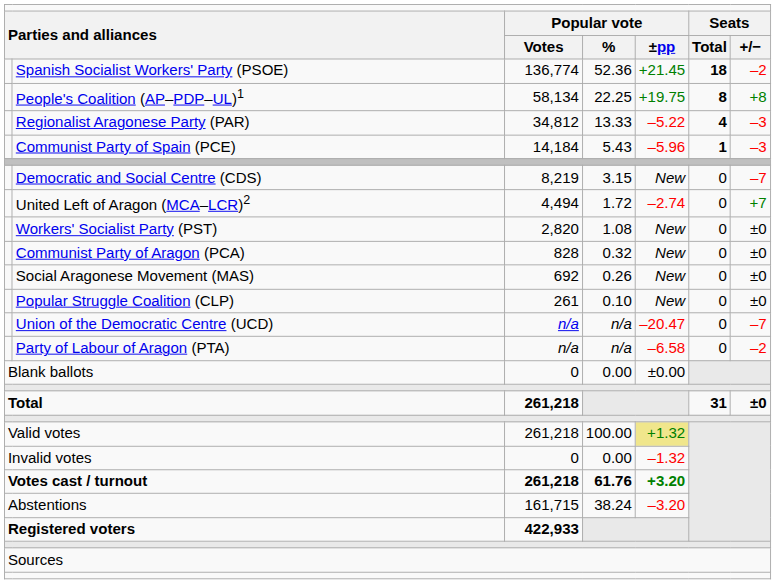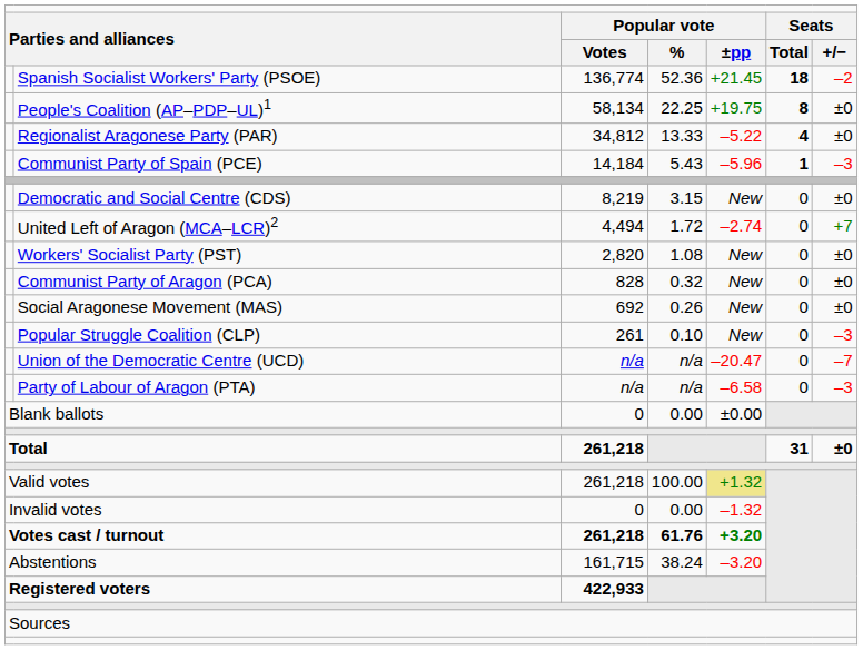People's Coalition (AP–PDP–UL)1 | column 7: +8 -> ±0
Regionalist Aragonese Party (PAR) | column 7: –3 -> ±0
Democratic and Social Centre (CDS) | column 7: –7 -> ±0
Popular Struggle Coalition (CLP) | column 7: ±0 -> –3
Party of Labour of Aragon (PTA) | column 7: –2 -> –3
